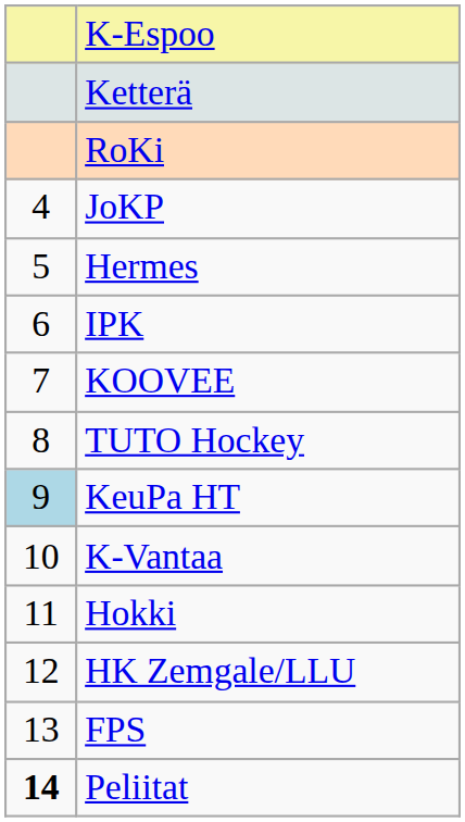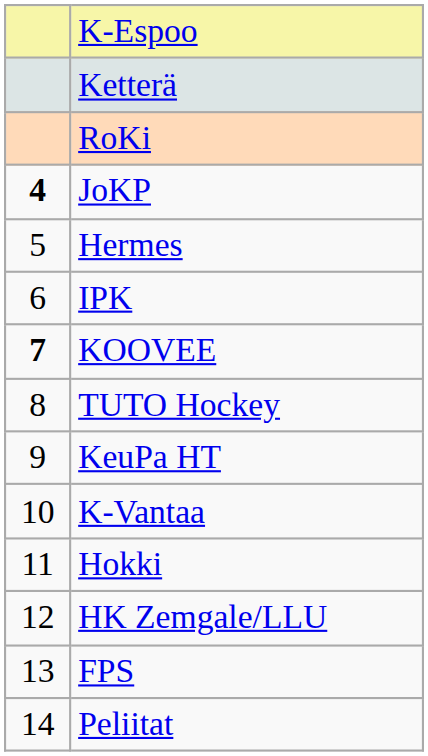JoKP | column 1: normal -> bold
KOOVEE | column 1: normal -> bold
KeuPa HT | column 1: lightblue background -> no background
Peliitat | column 1: bold -> normal
